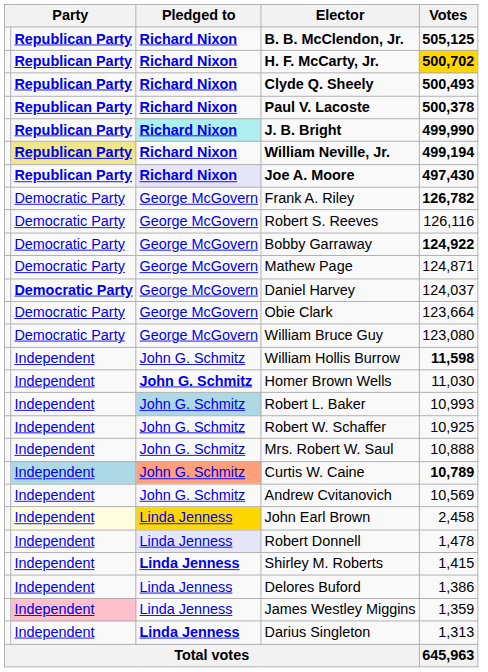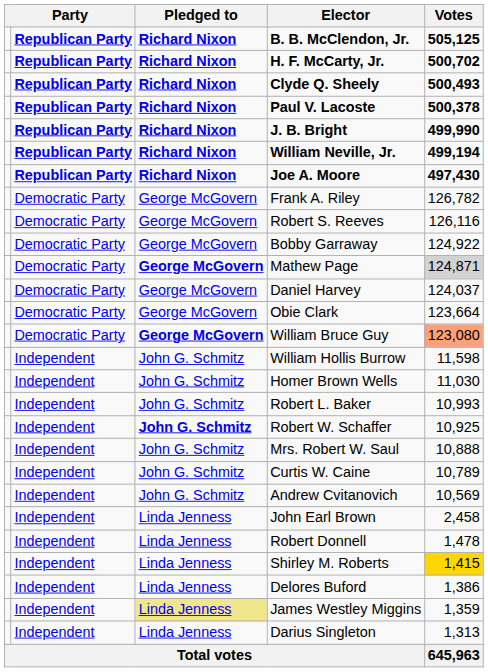H. F. McCarty, Jr. | Votes: gold background -> no background
J. B. Bright | Pledged to: paleturquoise background -> no background
William Neville, Jr. | column 2: khaki background -> no background
Joe A. Moore | Pledged to: lavender background -> no background
Frank A. Riley | Votes: bold -> normal
Bobby Garraway | Votes: bold -> normal
Mathew Page | Pledged to: normal -> bold
Mathew Page | Votes: no background -> lightgrey background
Daniel Harvey | column 2: bold -> normal
William Bruce Guy | Pledged to: normal -> bold
William Bruce Guy | Votes: no background -> lightsalmon background
William Hollis Burrow | Votes: bold -> normal
Homer Brown Wells | Pledged to: bold -> normal
Robert L. Baker | Pledged to: lightblue background -> no background
Robert W. Schaffer | Pledged to: normal -> bold
Curtis W. Caine | column 2: lightblue background -> no background
Curtis W. Caine | Pledged to: lightsalmon background -> no background
Curtis W. Caine | Votes: bold -> normal
John Earl Brown | column 2: lightyellow background -> no background
John Earl Brown | Pledged to: gold background -> no background
Robert Donnell | Pledged to: lavender background -> no background
Shirley M. Roberts | Pledged to: bold -> normal
Shirley M. Roberts | Votes: no background -> gold background
James Westley Miggins | column 2: pink background -> no background
James Westley Miggins | Pledged to: no background -> khaki background
Darius Singleton | Pledged to: bold -> normal
